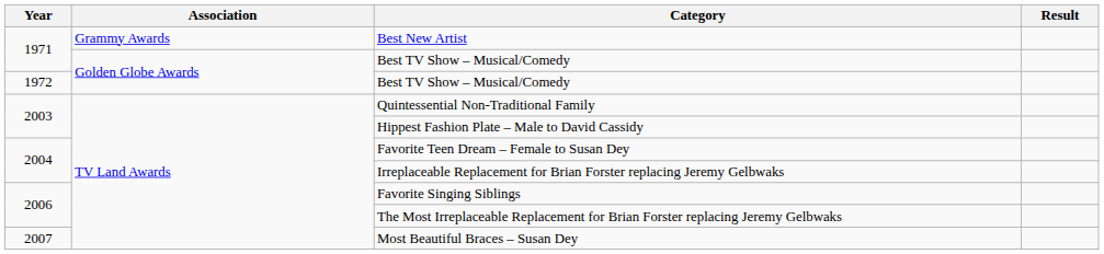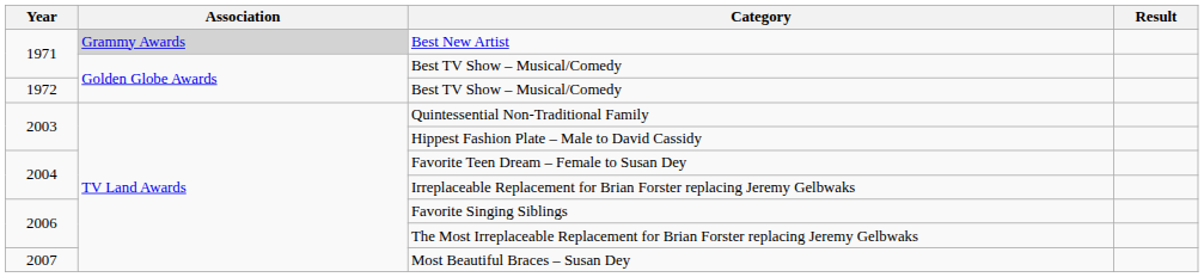Best New Artist | Association: no background -> lightgrey background
